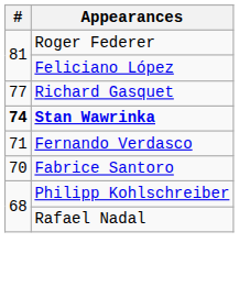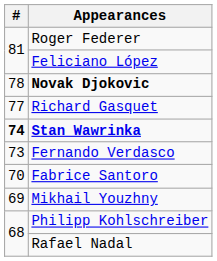+ row: 78 | Novak Djokovic
Fernando Verdasco | #: 71 -> 73
+ row: 69 | Mikhail Youzhny
